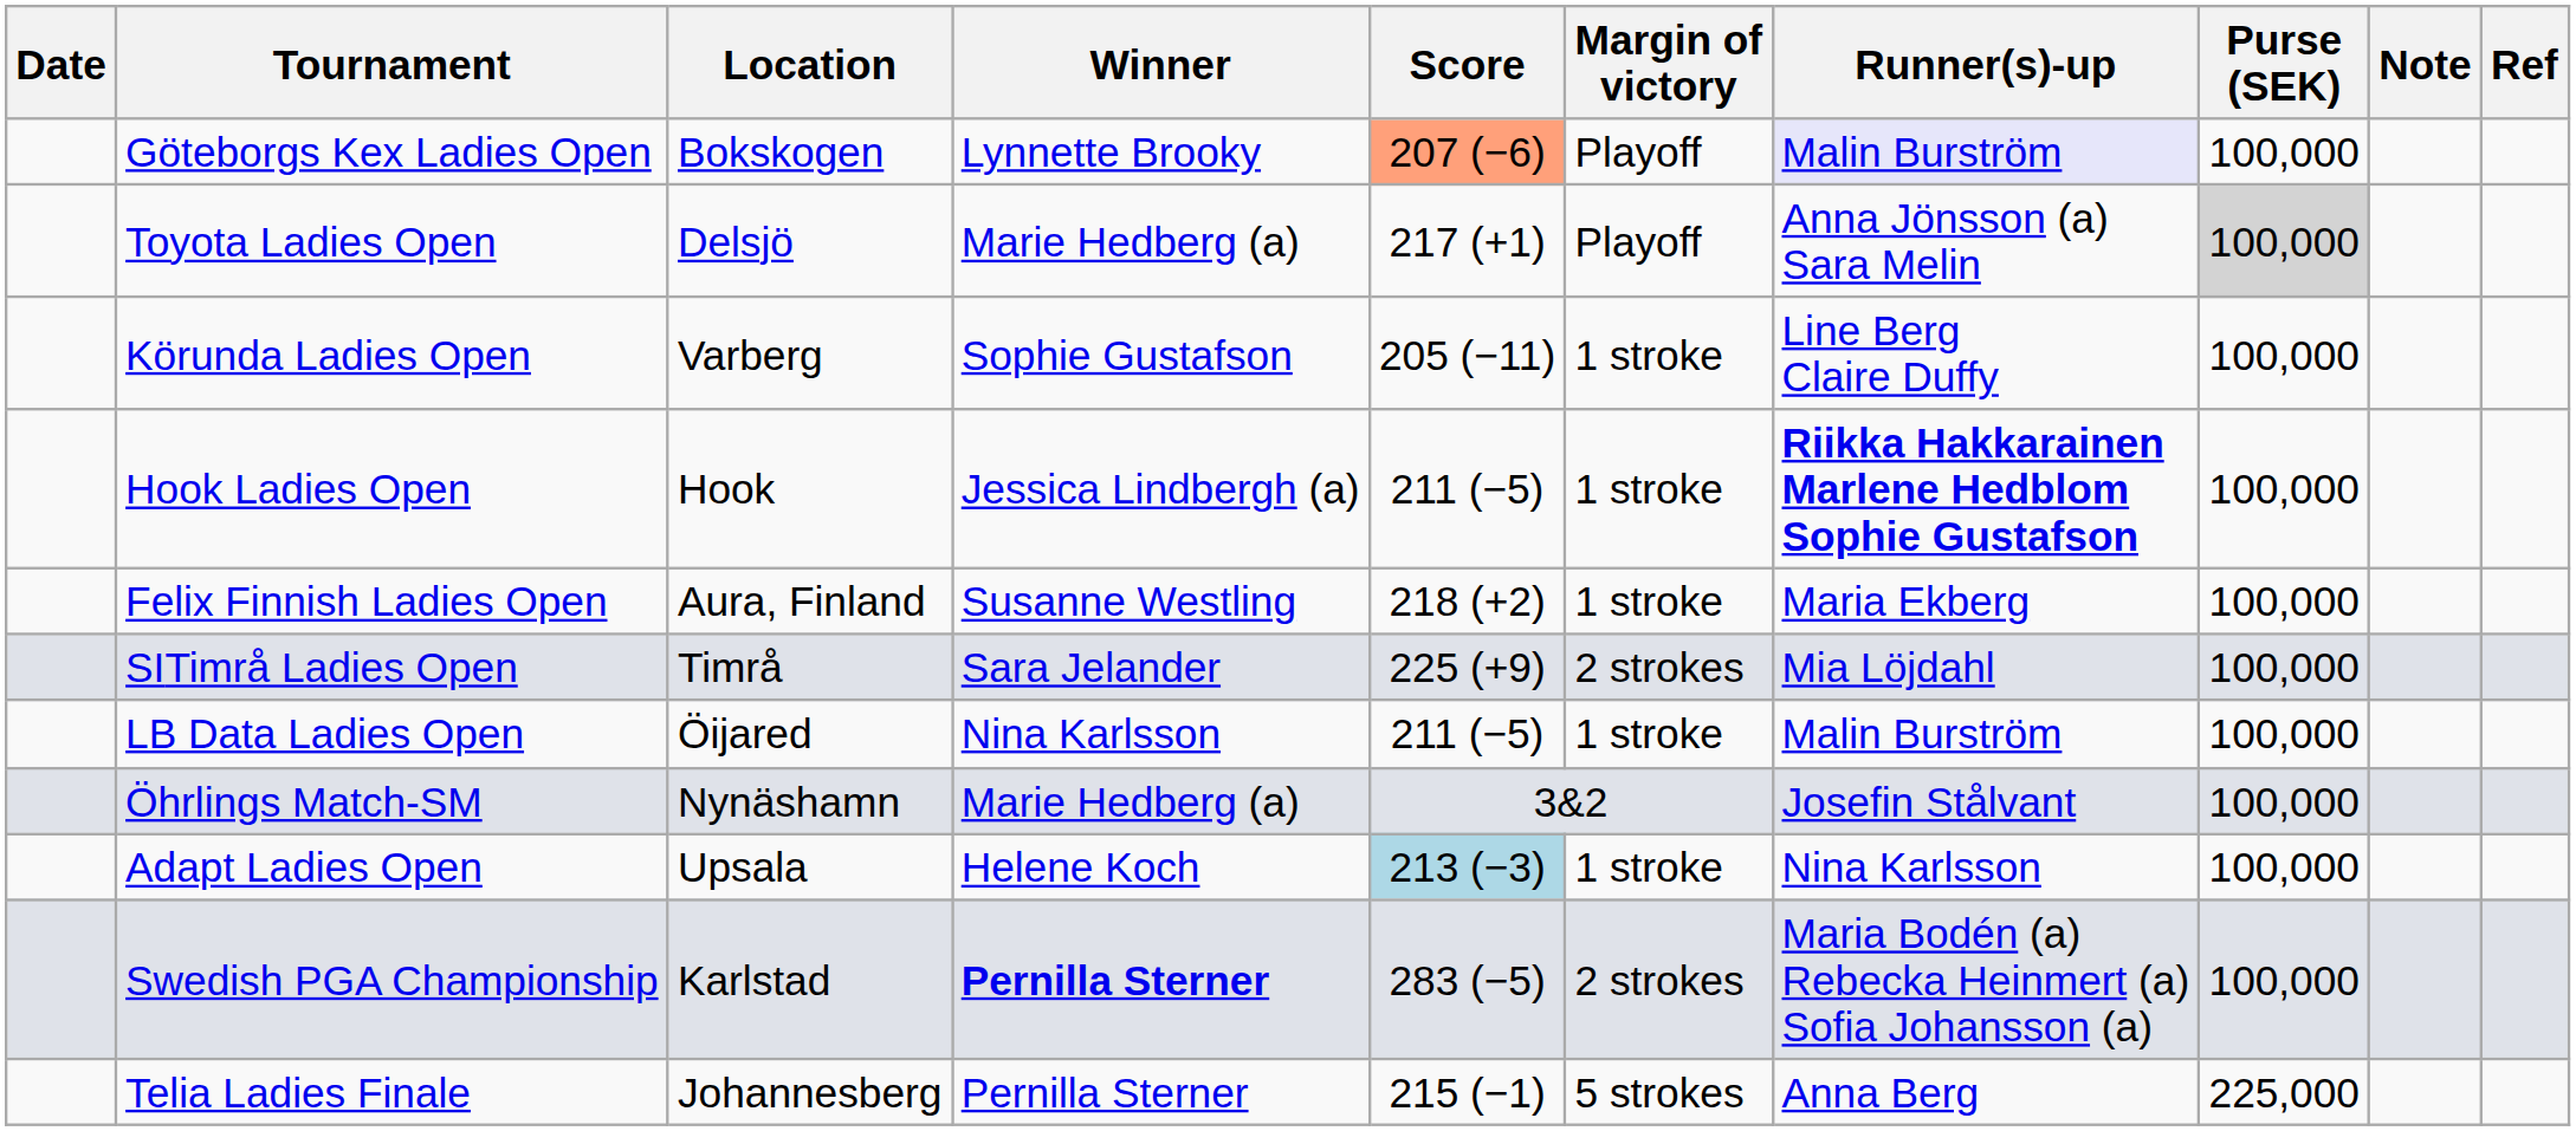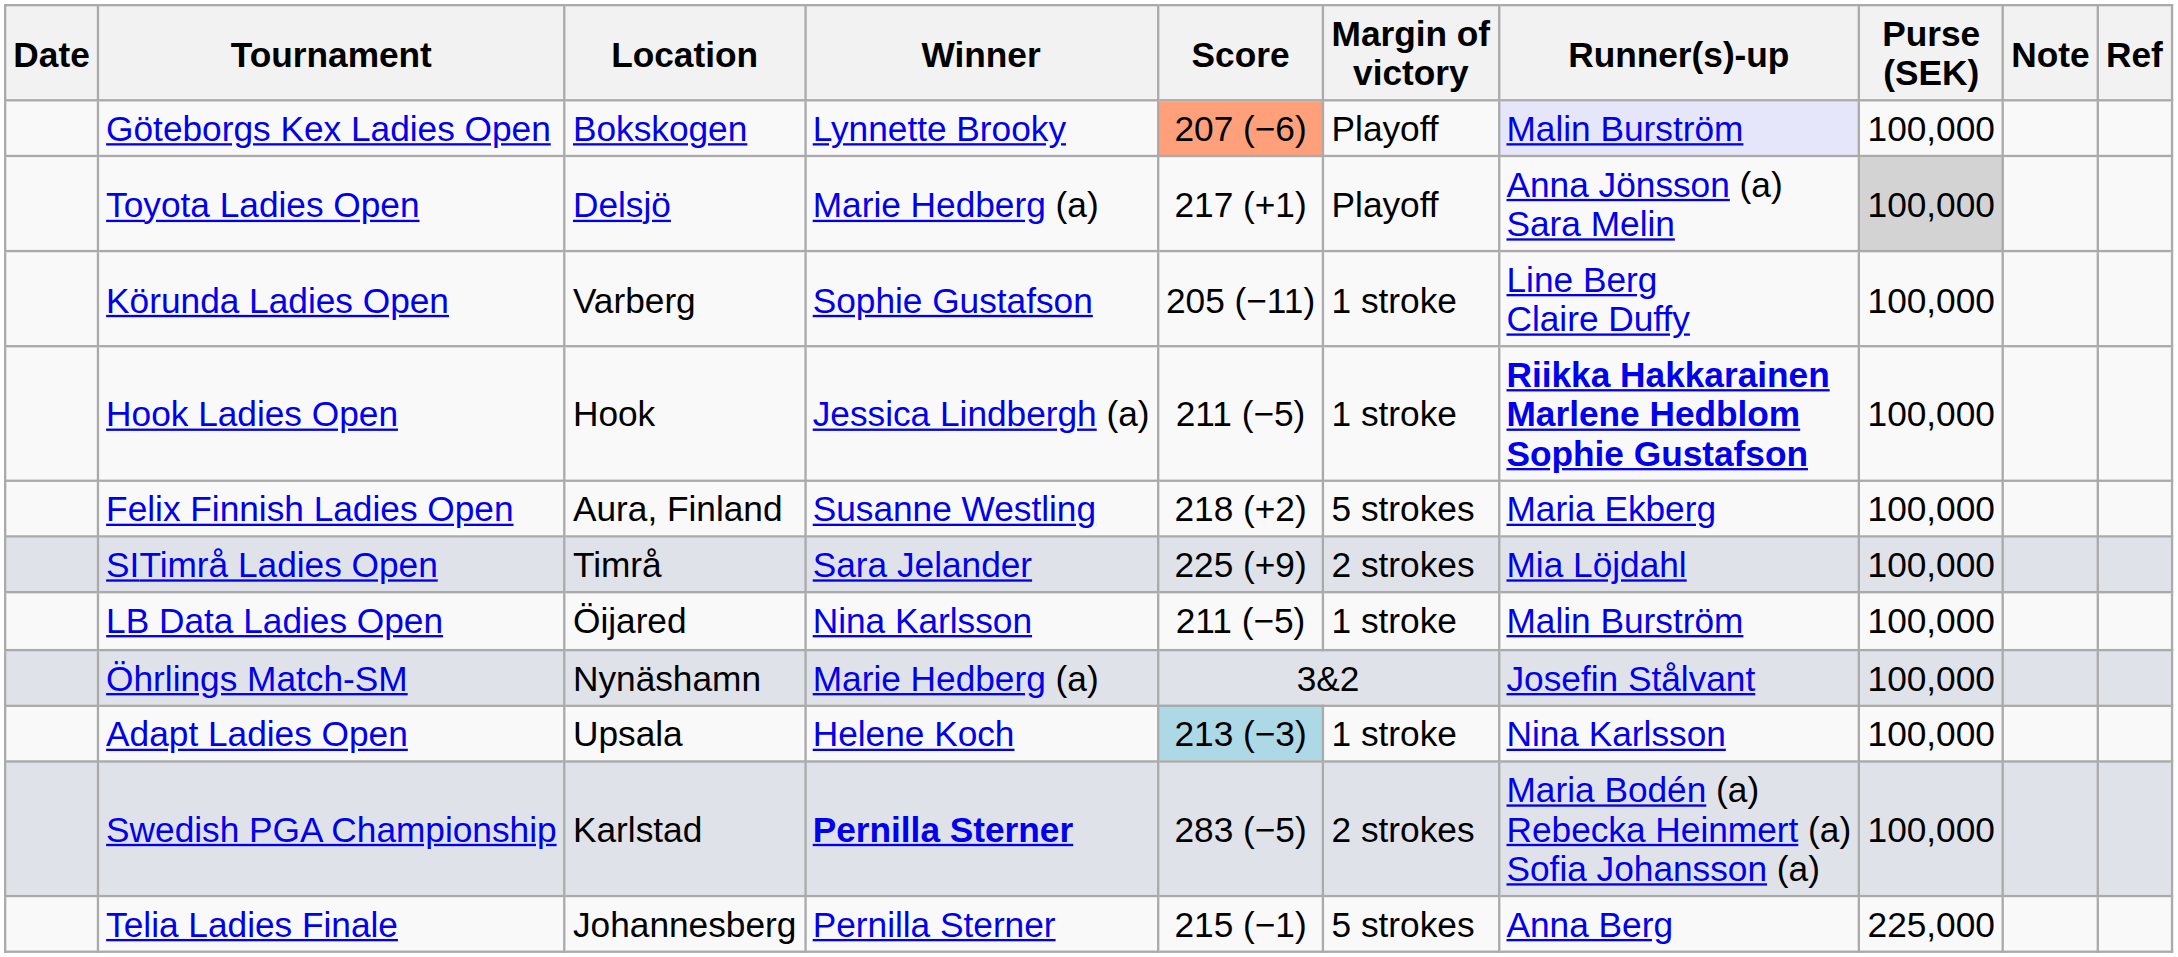Felix Finnish Ladies Open | Margin of victory: 1 stroke -> 5 strokes
